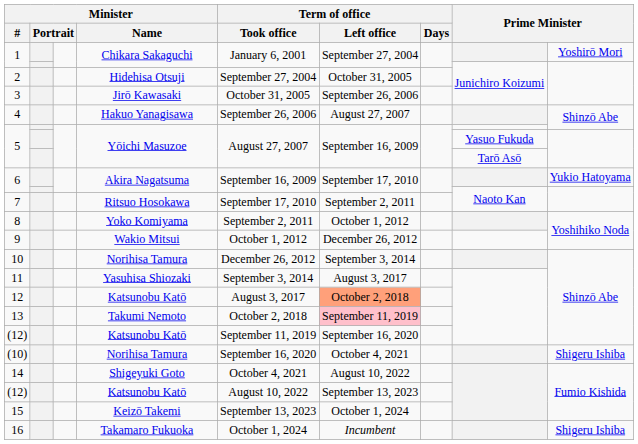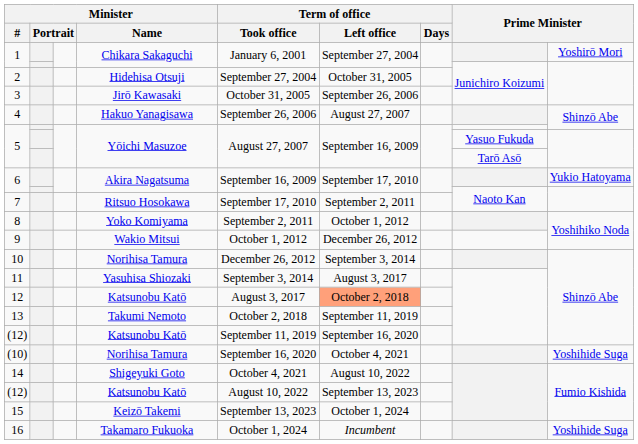13 | Term of office / Left office: pink background -> no background
(10) | column 9: Shigeru Ishiba -> Yoshihide Suga
16 | column 9: Shigeru Ishiba -> Yoshihide Suga
